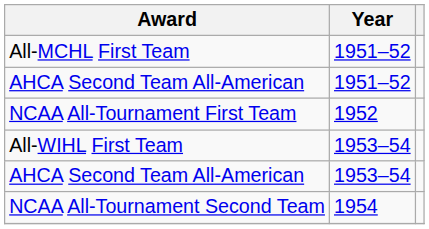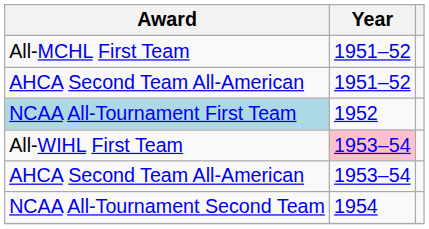row 4 | Award: no background -> lightblue background
row 5 | Year: no background -> pink background
